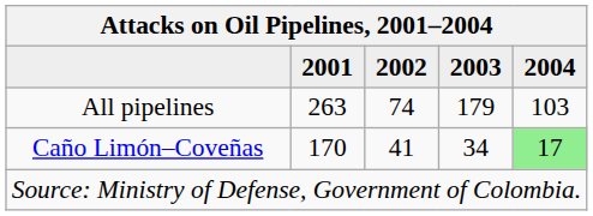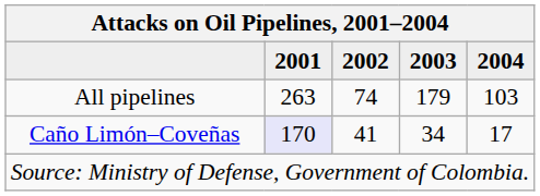Caño Limón–Coveñas | 2001: no background -> lavender background
Caño Limón–Coveñas | 2004: lightgreen background -> no background
